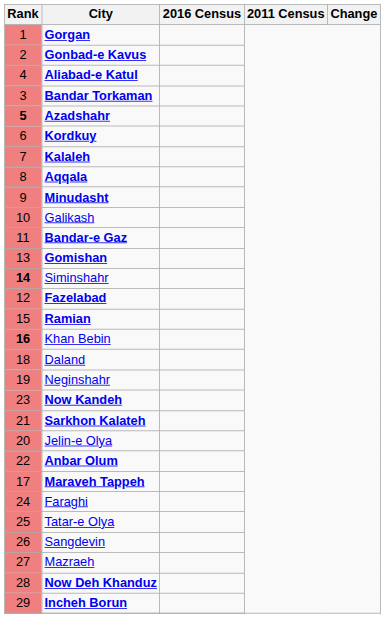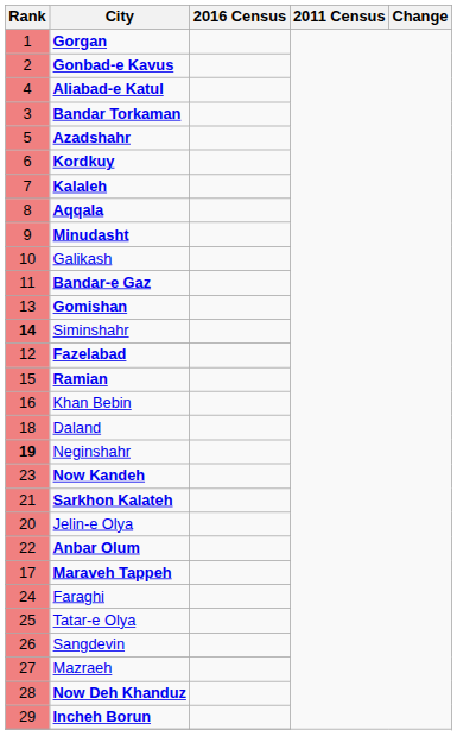Azadshahr | Rank: bold -> normal
Khan Bebin | Rank: bold -> normal
Neginshahr | Rank: normal -> bold
